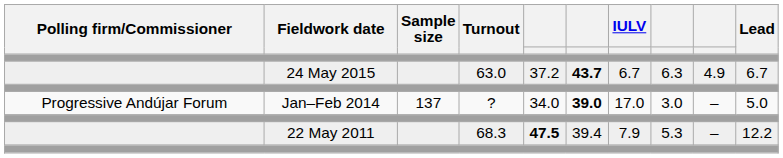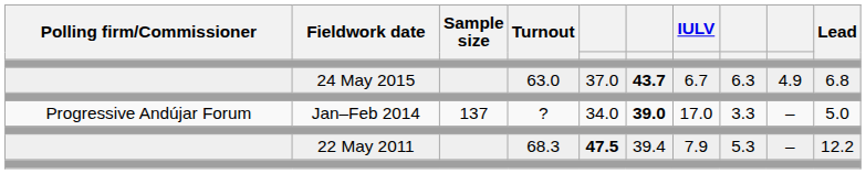24 May 2015 | column 5: 37.2 -> 37.0
24 May 2015 | Lead: 6.7 -> 6.8
Jan–Feb 2014 | column 8: 3.0 -> 3.3
